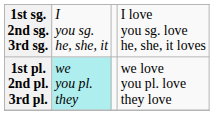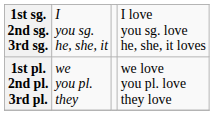1st pl. 2nd pl. 3rd pl. | column 2: paleturquoise background -> no background
